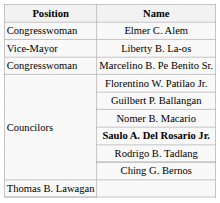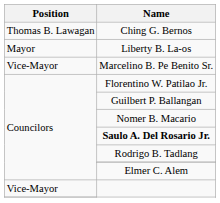row 2 | Position: Congresswoman -> Thomas B. Lawagan
row 2 | Name: Elmer C. Alem -> Ching G. Bernos
row 3 | Position: Vice-Mayor -> Mayor
row 4 | Position: Congresswoman -> Vice-Mayor
row 10 | Name: Ching G. Bernos -> Elmer C. Alem
row 11 | Position: Thomas B. Lawagan -> Vice-Mayor
